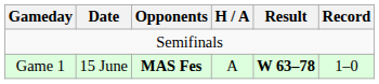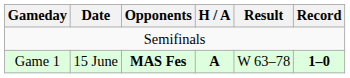Game 1 | H / A: normal -> bold
Game 1 | Result: bold -> normal
Game 1 | Record: normal -> bold
